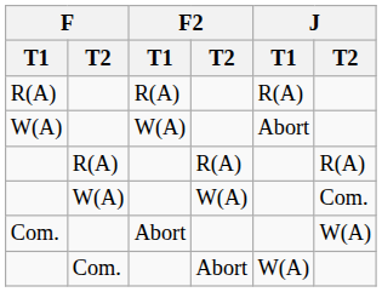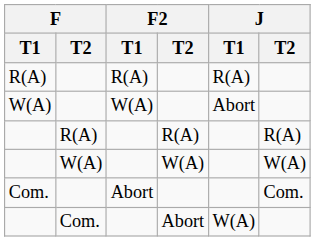row 6 | J / T2: Com. -> W(A)
row 7 | J / T2: W(A) -> Com.
